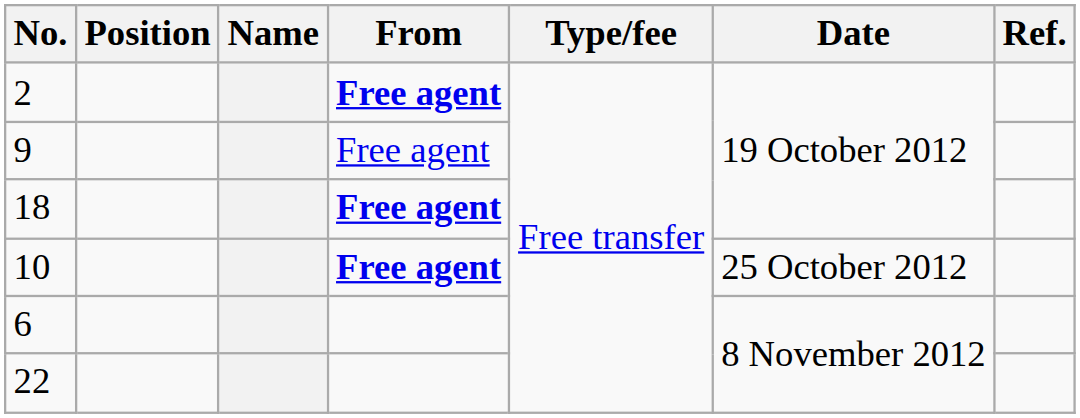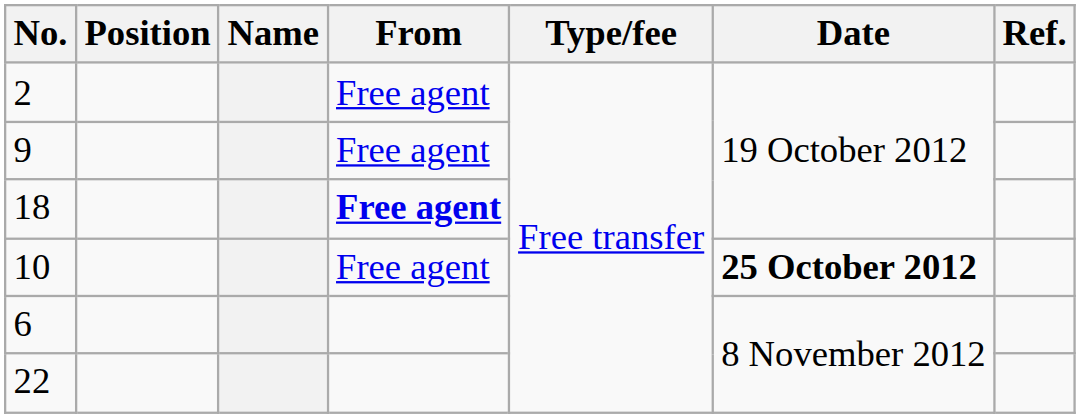2 | From: bold -> normal
10 | From: bold -> normal
10 | Date: normal -> bold
